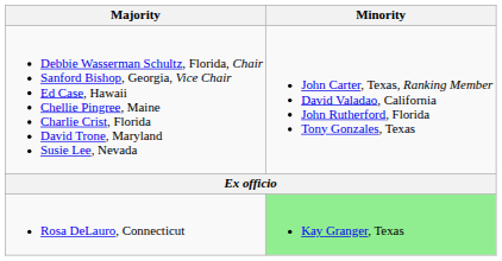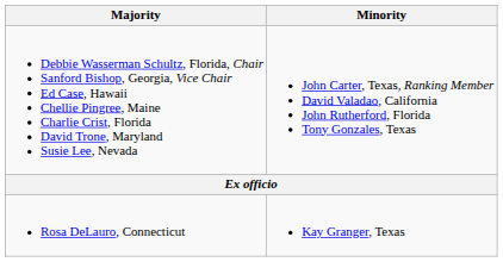Rosa DeLauro, Connecticut | Minority: lightgreen background -> no background
